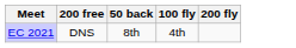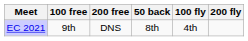+ column: 100 free | 9th
